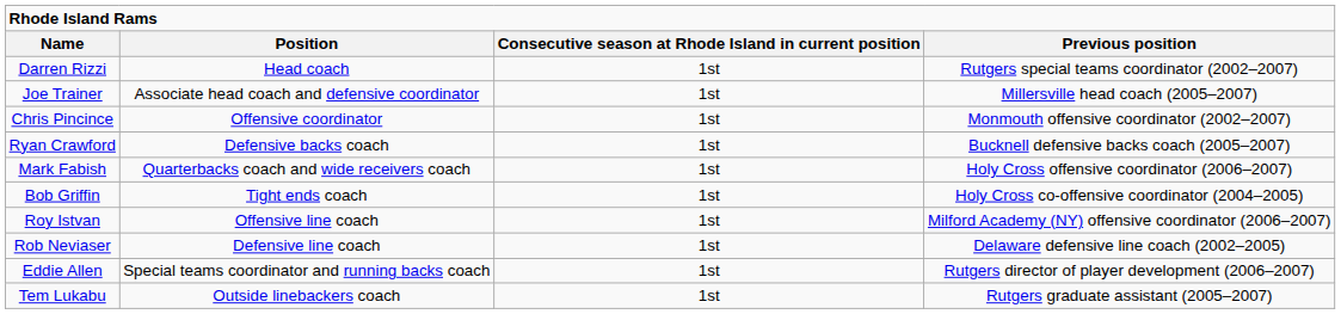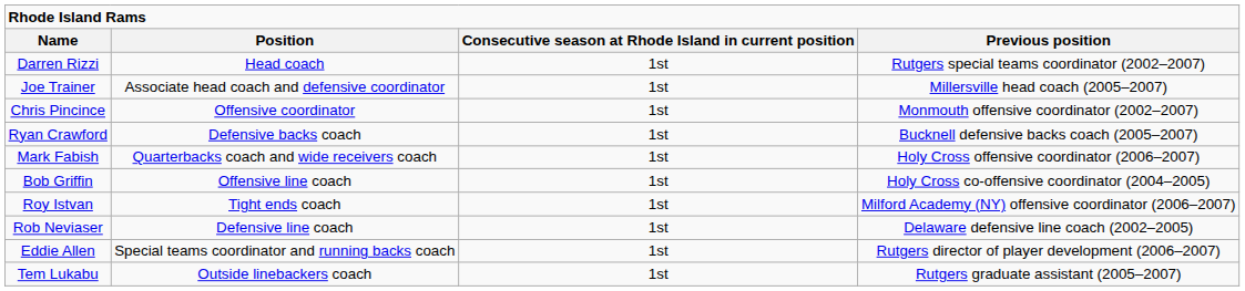Bob Griffin | Position: Tight ends coach -> Offensive line coach
Roy Istvan | Position: Offensive line coach -> Tight ends coach
